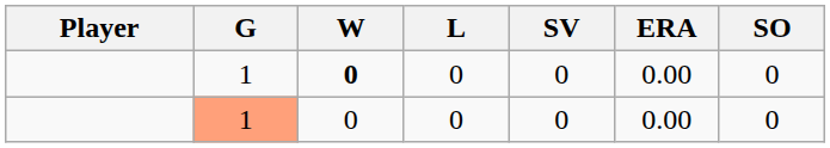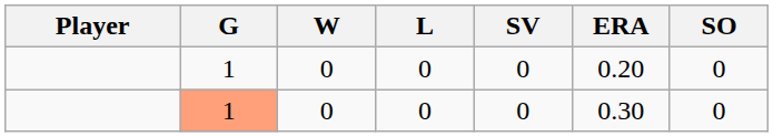row 2 | W: bold -> normal
row 2 | ERA: 0.00 -> 0.20
row 3 | ERA: 0.00 -> 0.30
